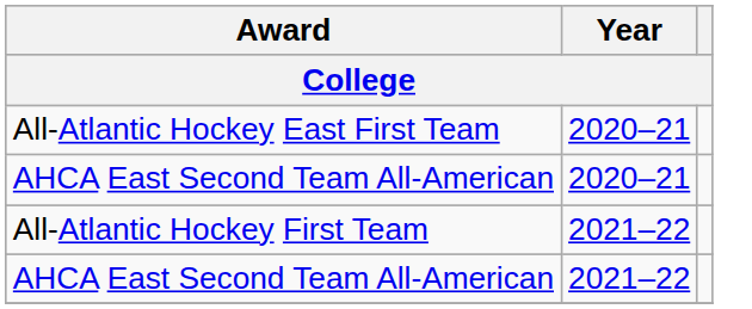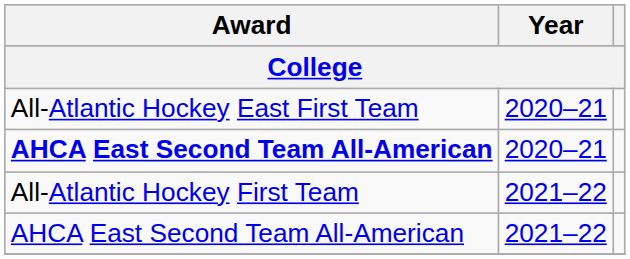row 4 | Award: normal -> bold
